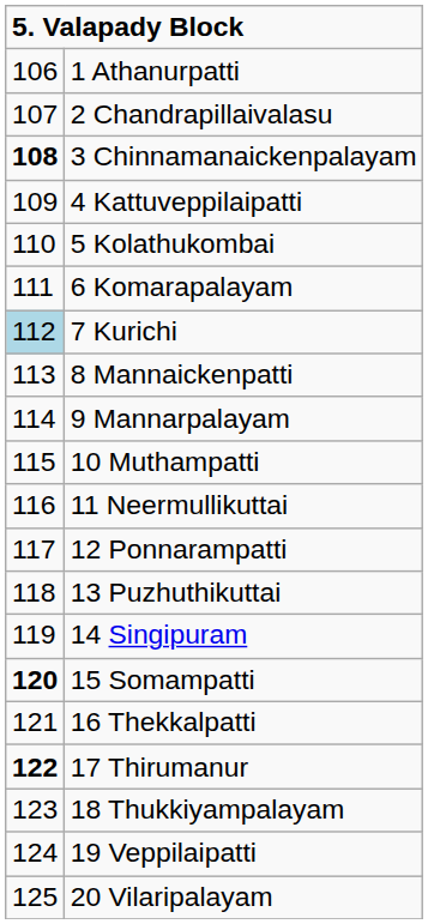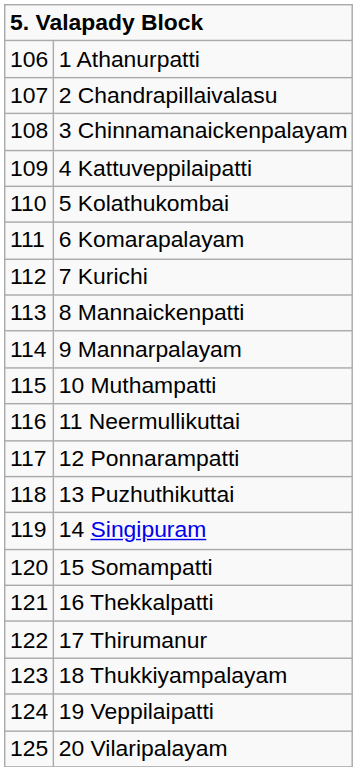3 Chinnamanaickenpalayam | column 1: bold -> normal
7 Kurichi | column 1: lightblue background -> no background
15 Somampatti | column 1: bold -> normal
17 Thirumanur | column 1: bold -> normal
